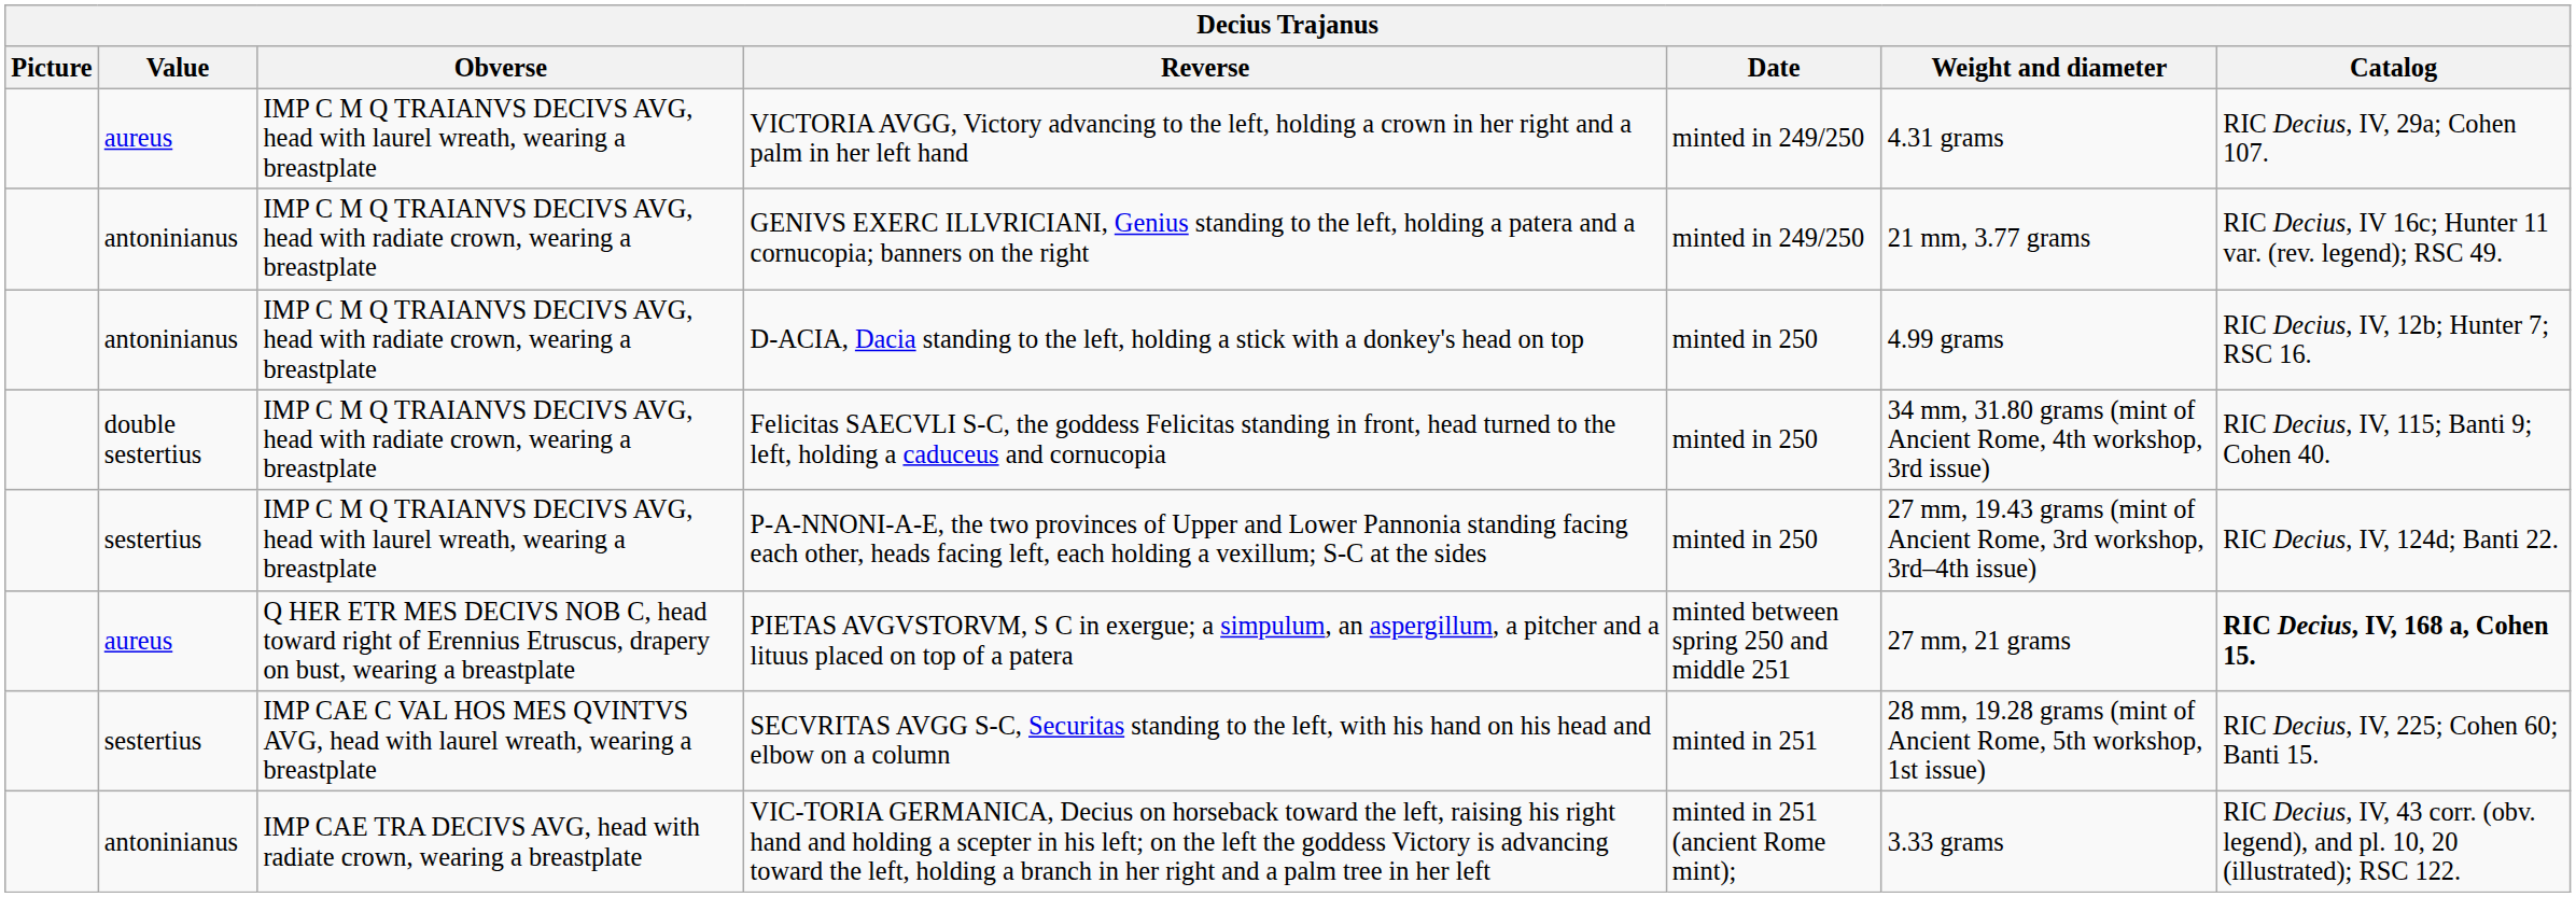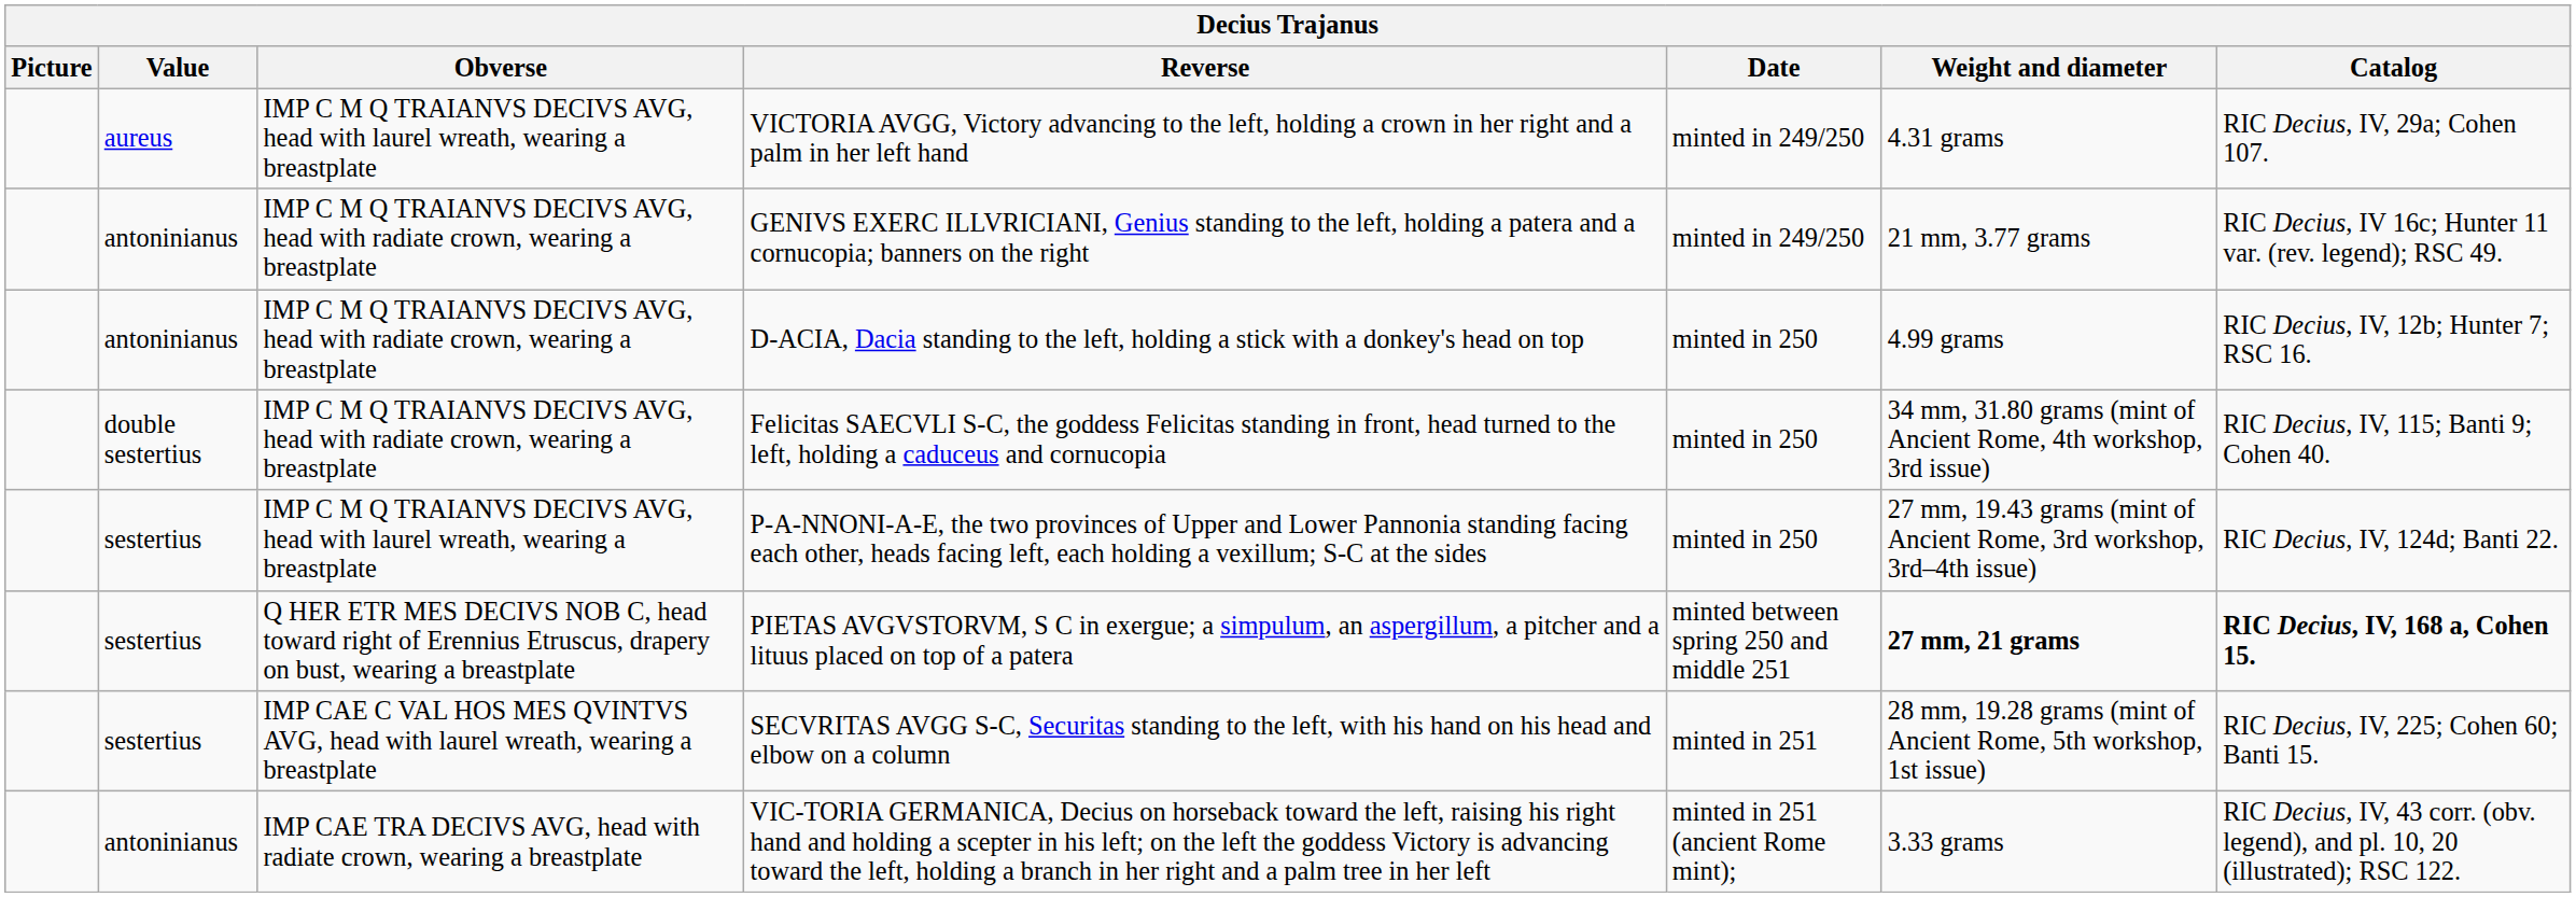row 8 | Value: aureus -> sestertius
row 8 | Weight and diameter: normal -> bold
